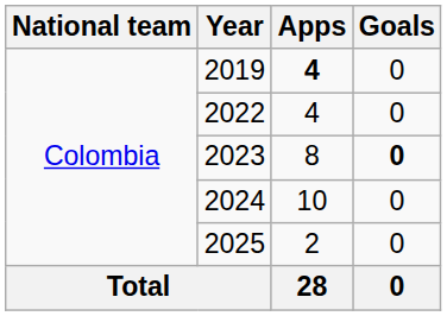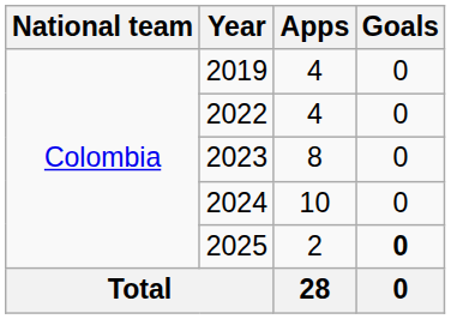2019 | Apps: bold -> normal
2023 | Goals: bold -> normal
2025 | Goals: normal -> bold
